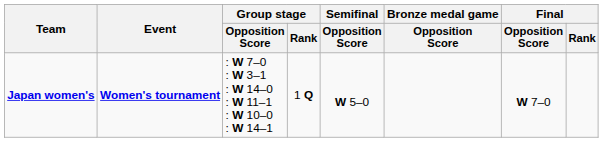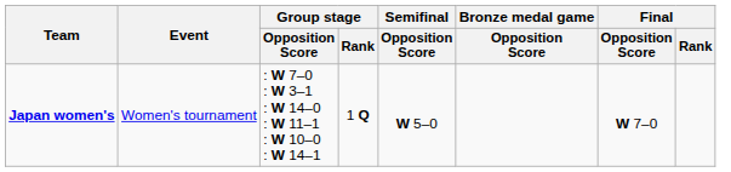Japan women's | Event: bold -> normal
